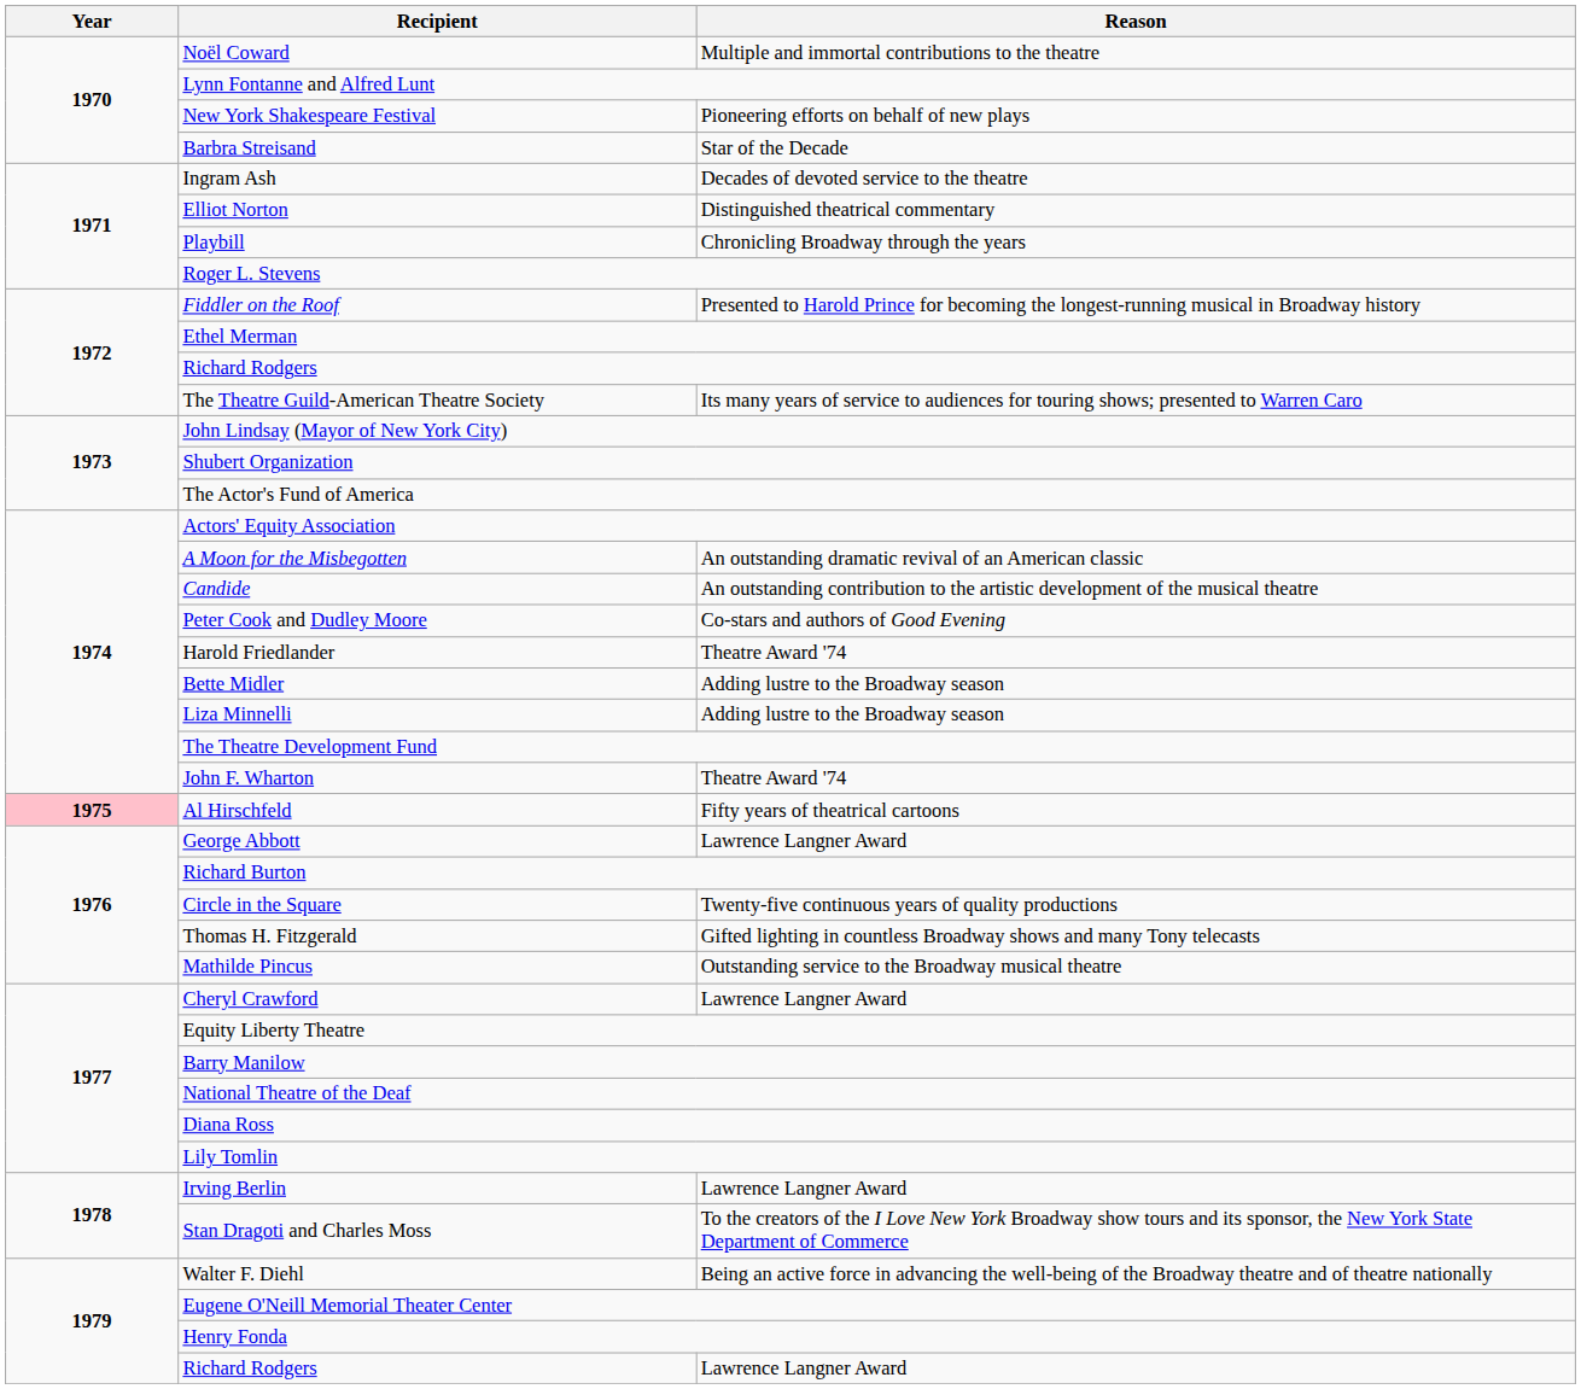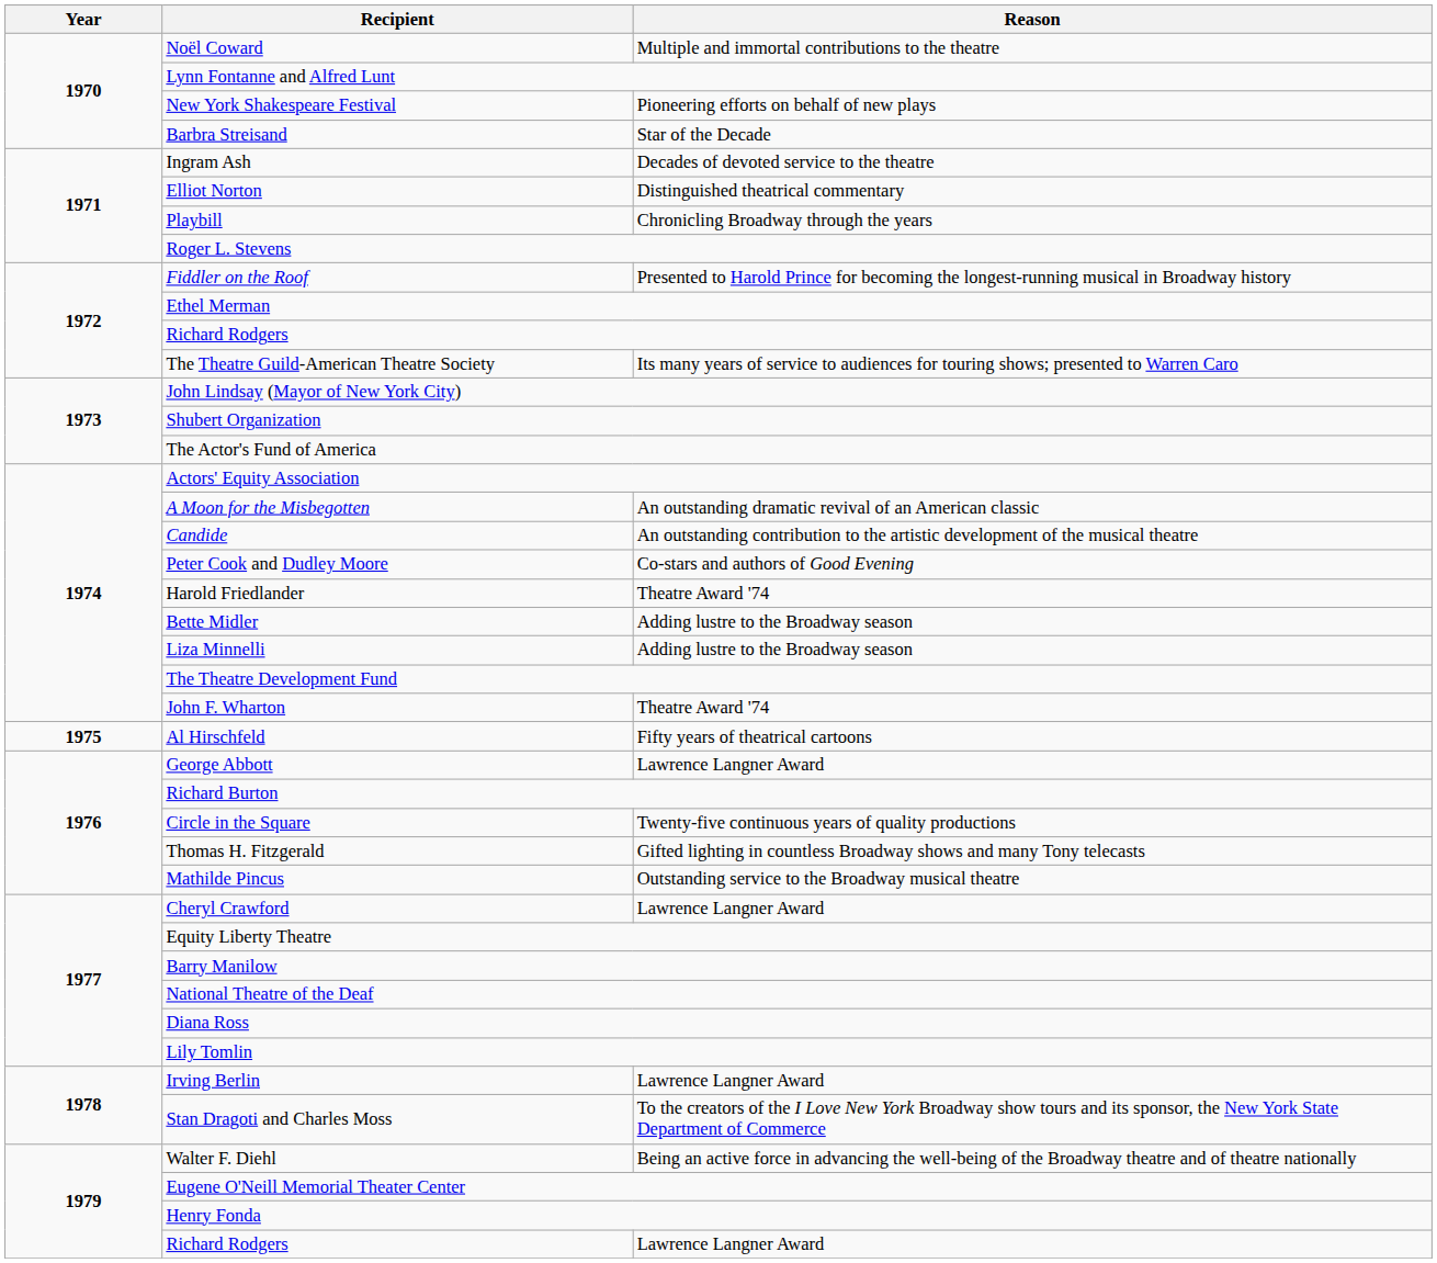Al Hirschfeld | Year: pink background -> no background
